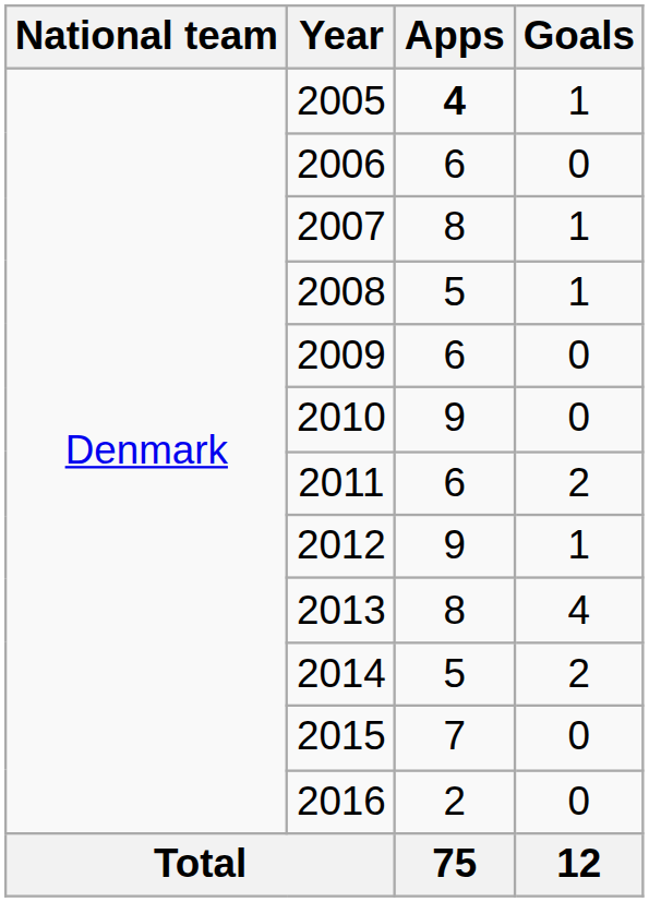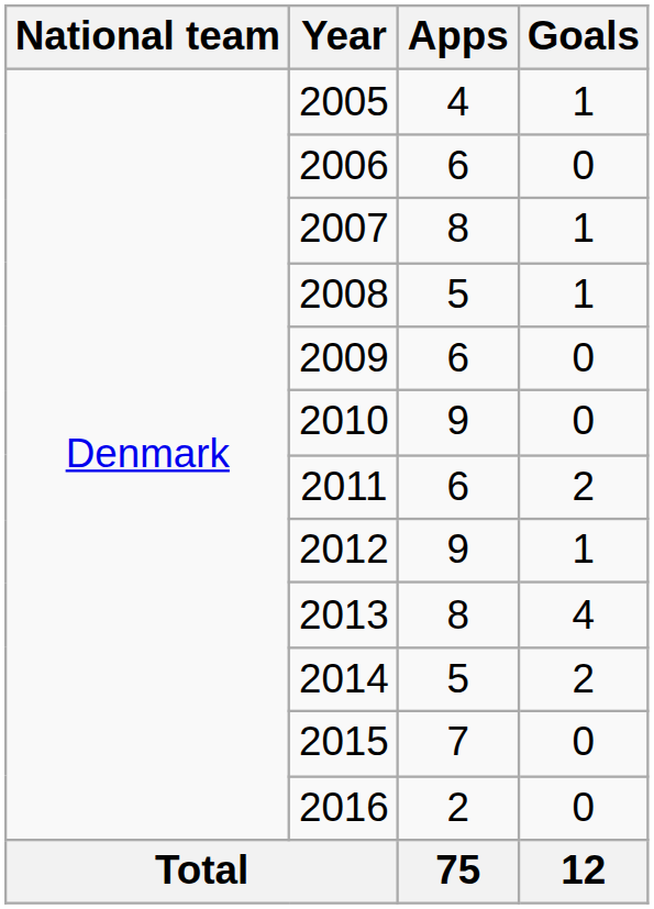2005 | Apps: bold -> normal
